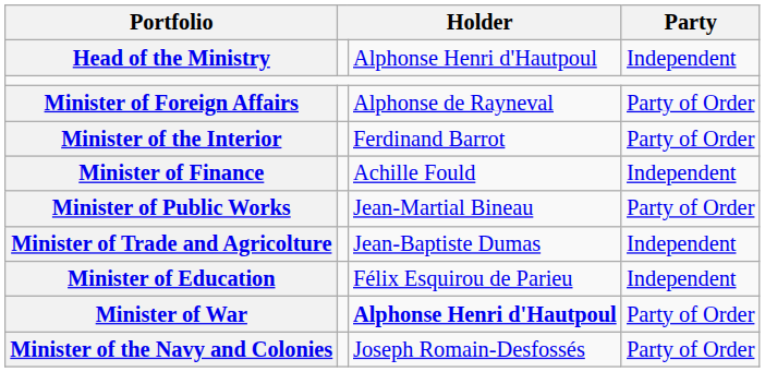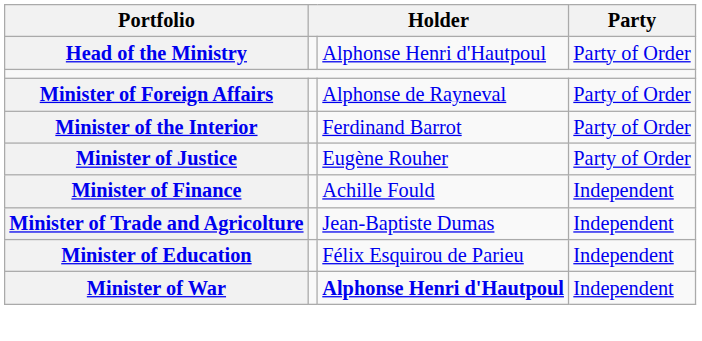Head of the Ministry | Party: Independent -> Party of Order
+ row: Minister of Justice | Eugène Rouher | Party of Order
- row: Minister of Public Works | Jean-Martial Bineau | Party of Order
Minister of War | Party: Party of Order -> Independent
- row: Minister of the Navy and Colonies | Joseph Romain-Desfossés | Party of Order
